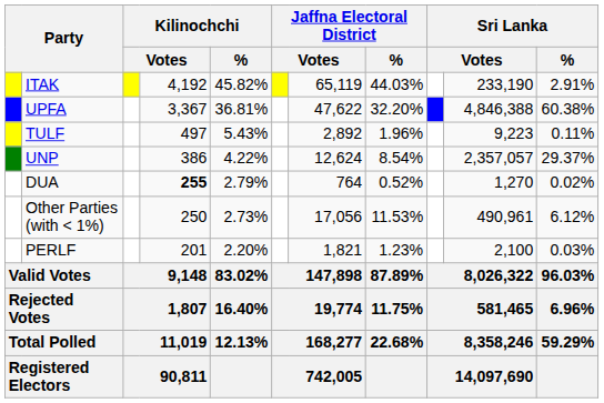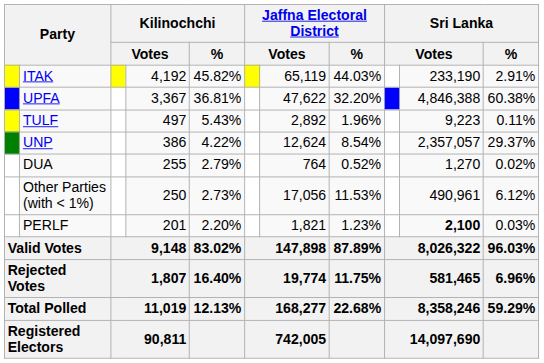DUA | column 4: bold -> normal
PERLF | column 10: normal -> bold
